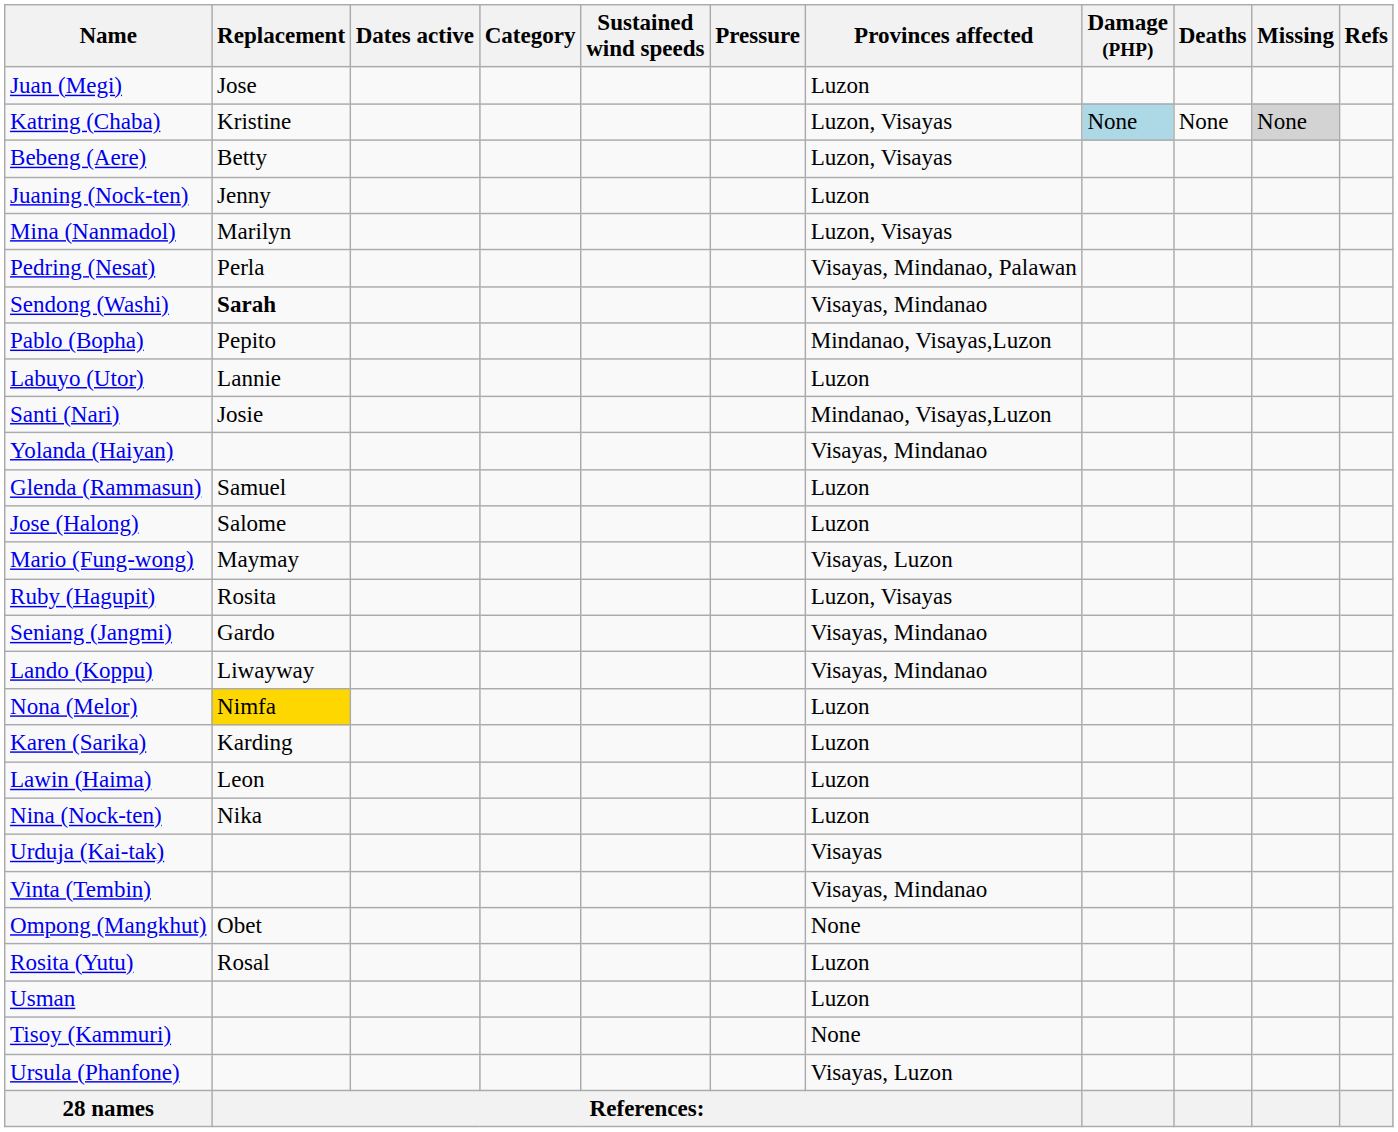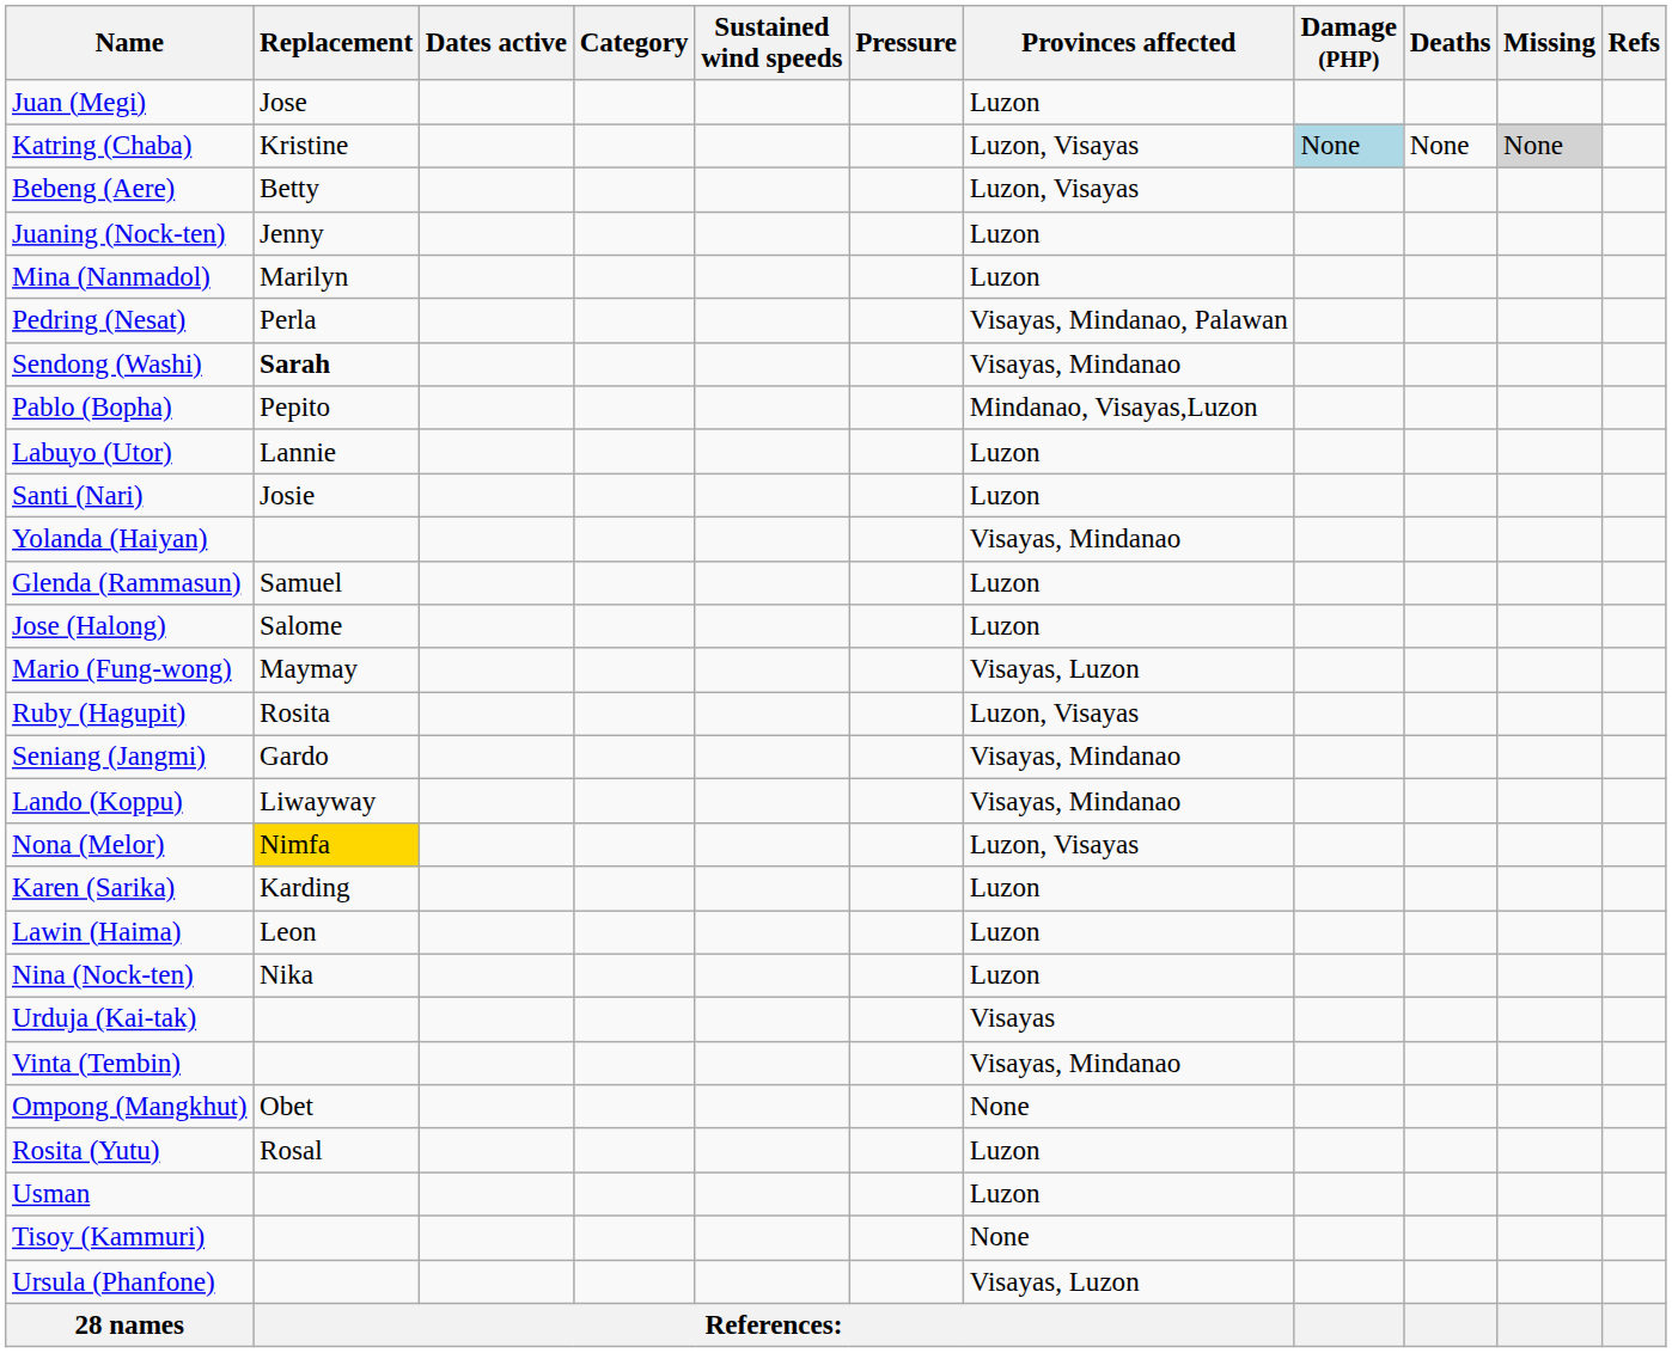Mina (Nanmadol) | Provinces affected: Luzon, Visayas -> Luzon
Santi (Nari) | Provinces affected: Mindanao, Visayas,Luzon -> Luzon
Nona (Melor) | Provinces affected: Luzon -> Luzon, Visayas
